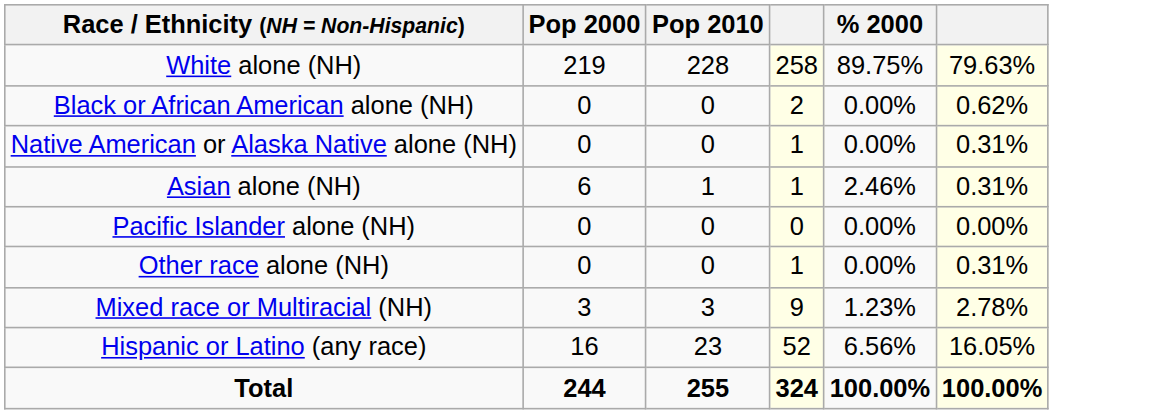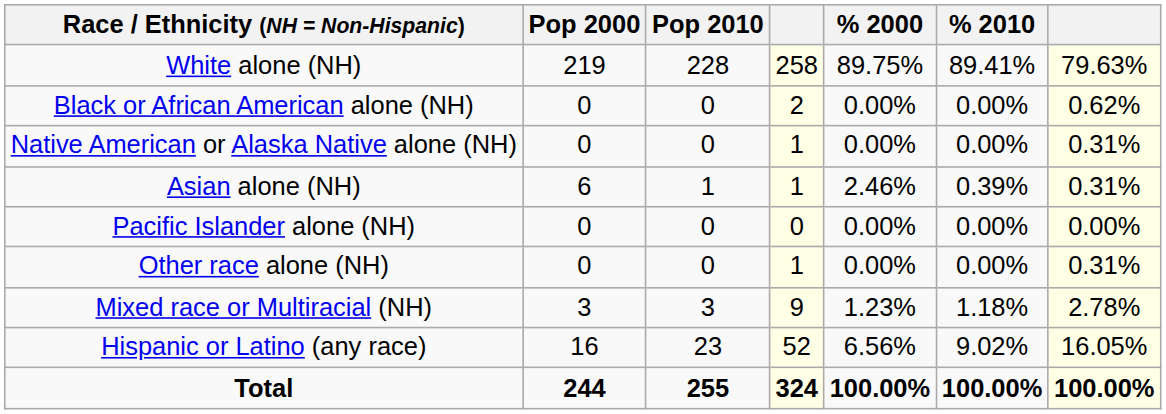+ column: % 2010 | 89.41% | 0.00% | 0.00% | 0.39% | 0.00% | 0.00% | 1.18% | 9.02% | 100.00%
